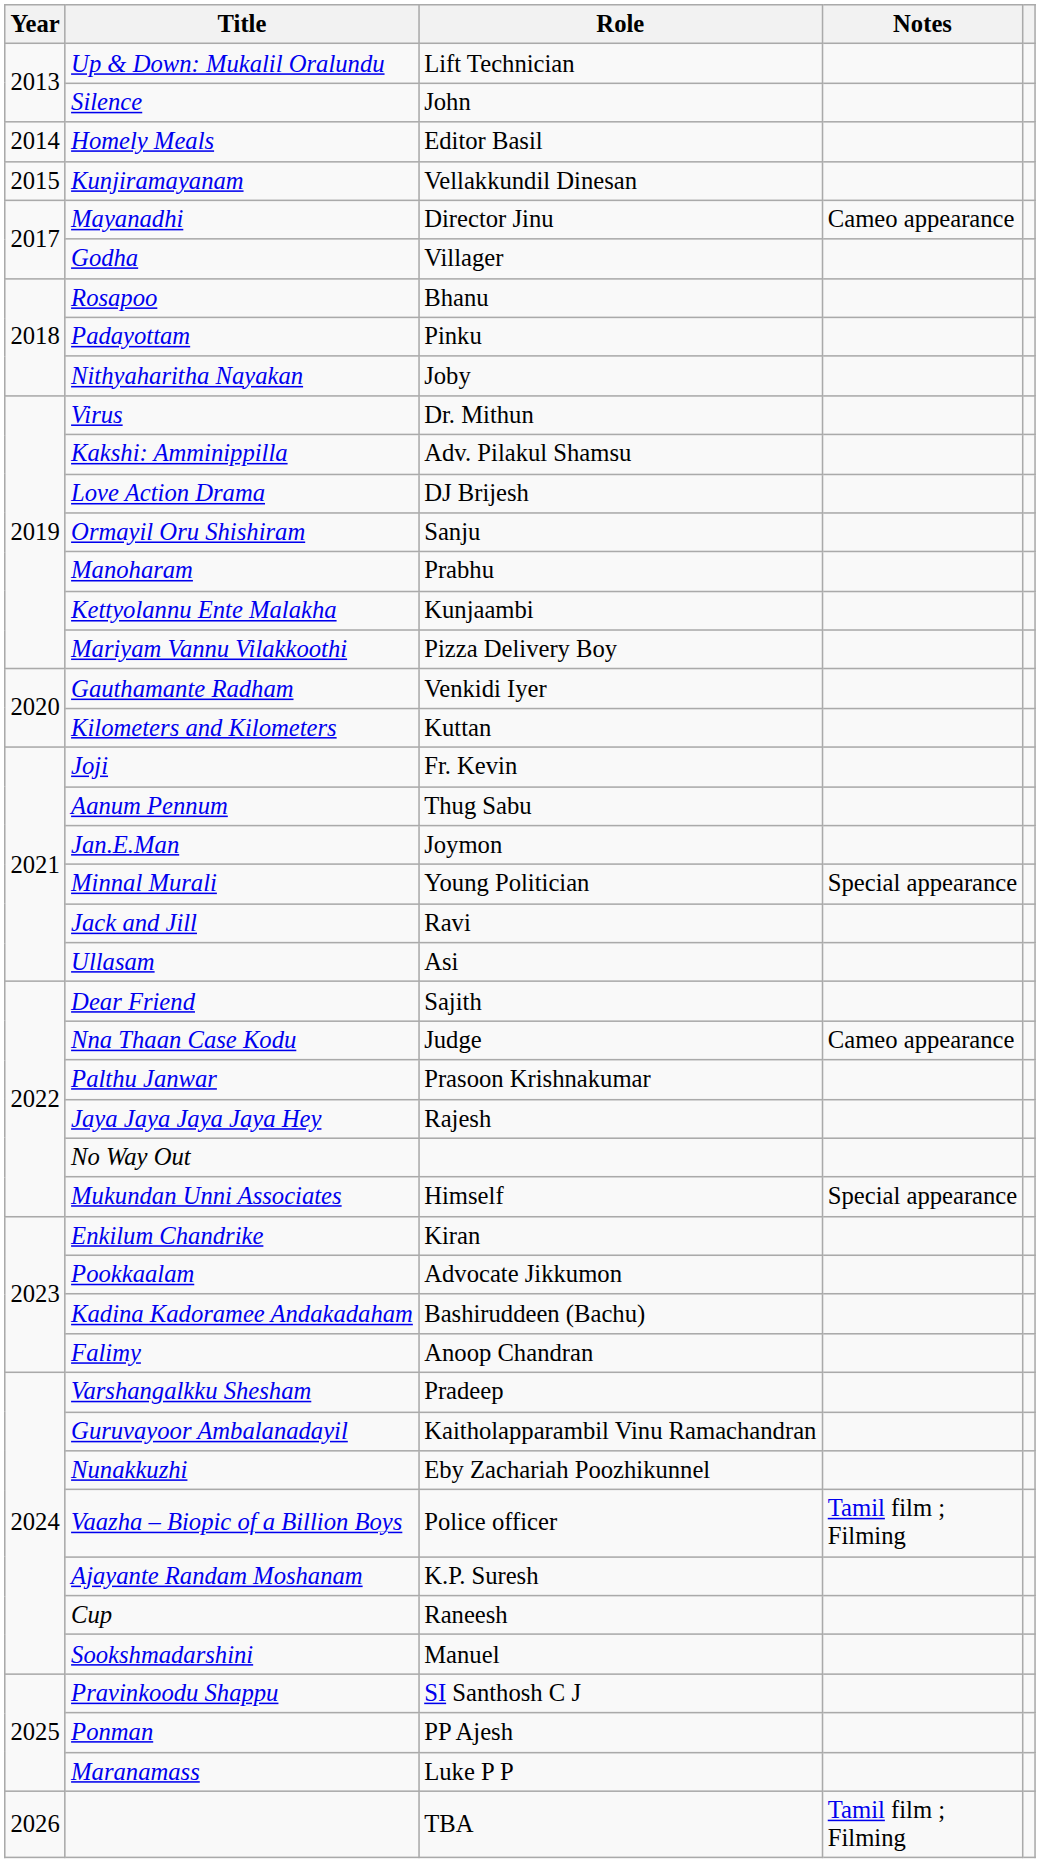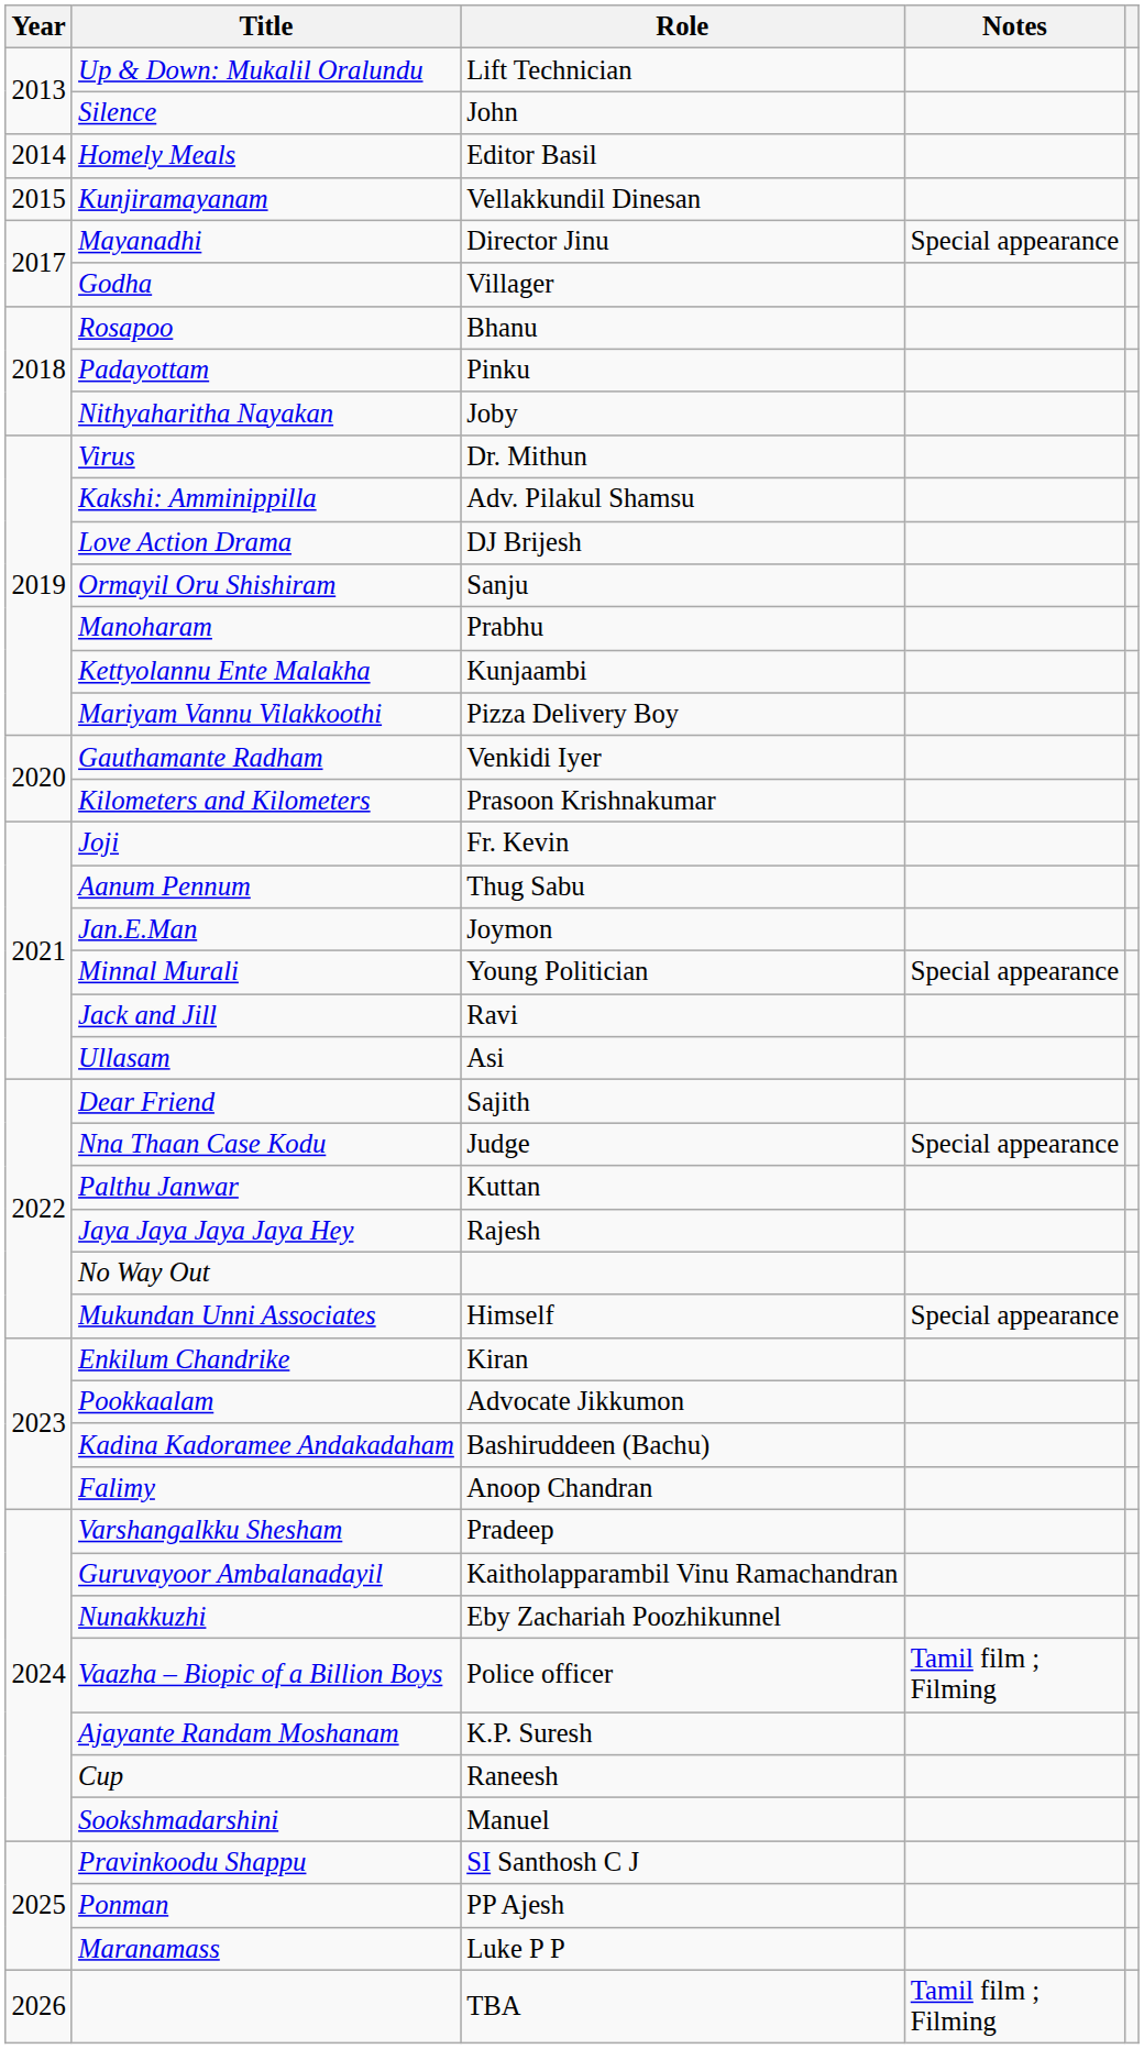Mayanadhi | Notes: Cameo appearance -> Special appearance
Kilometers and Kilometers | Role: Kuttan -> Prasoon Krishnakumar
Nna Thaan Case Kodu | Notes: Cameo appearance -> Special appearance
Palthu Janwar | Role: Prasoon Krishnakumar -> Kuttan
